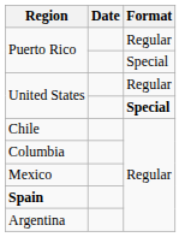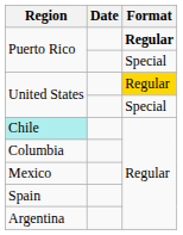Puerto Rico / Regular | Format: normal -> bold
United States / Regular | Format: no background -> gold background
United States / Special | Format: bold -> normal
Chile | Region: no background -> paleturquoise background
Spain | Region: bold -> normal
